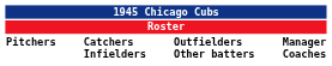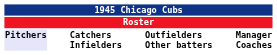Pitchers | column 1: no background -> lavender background
